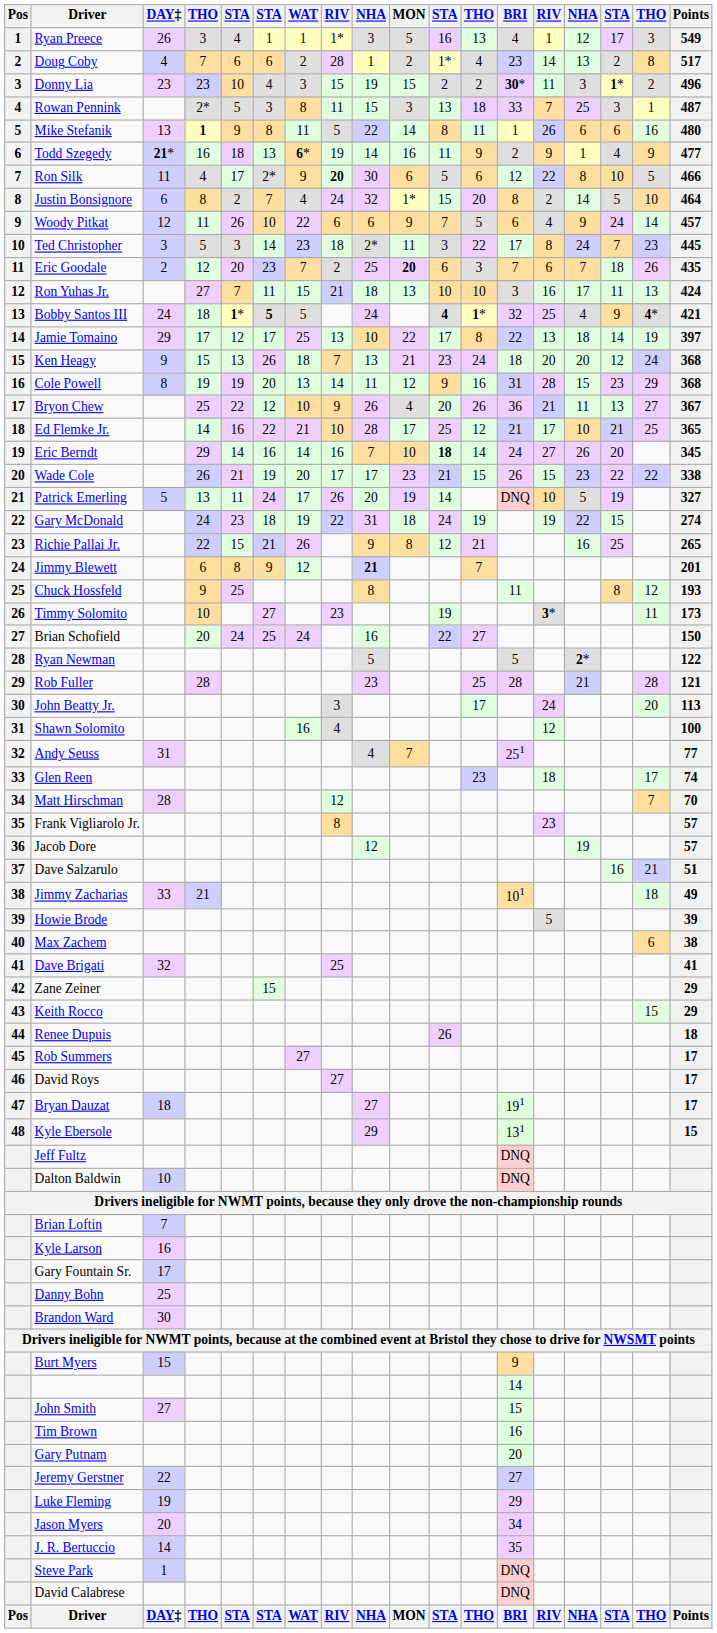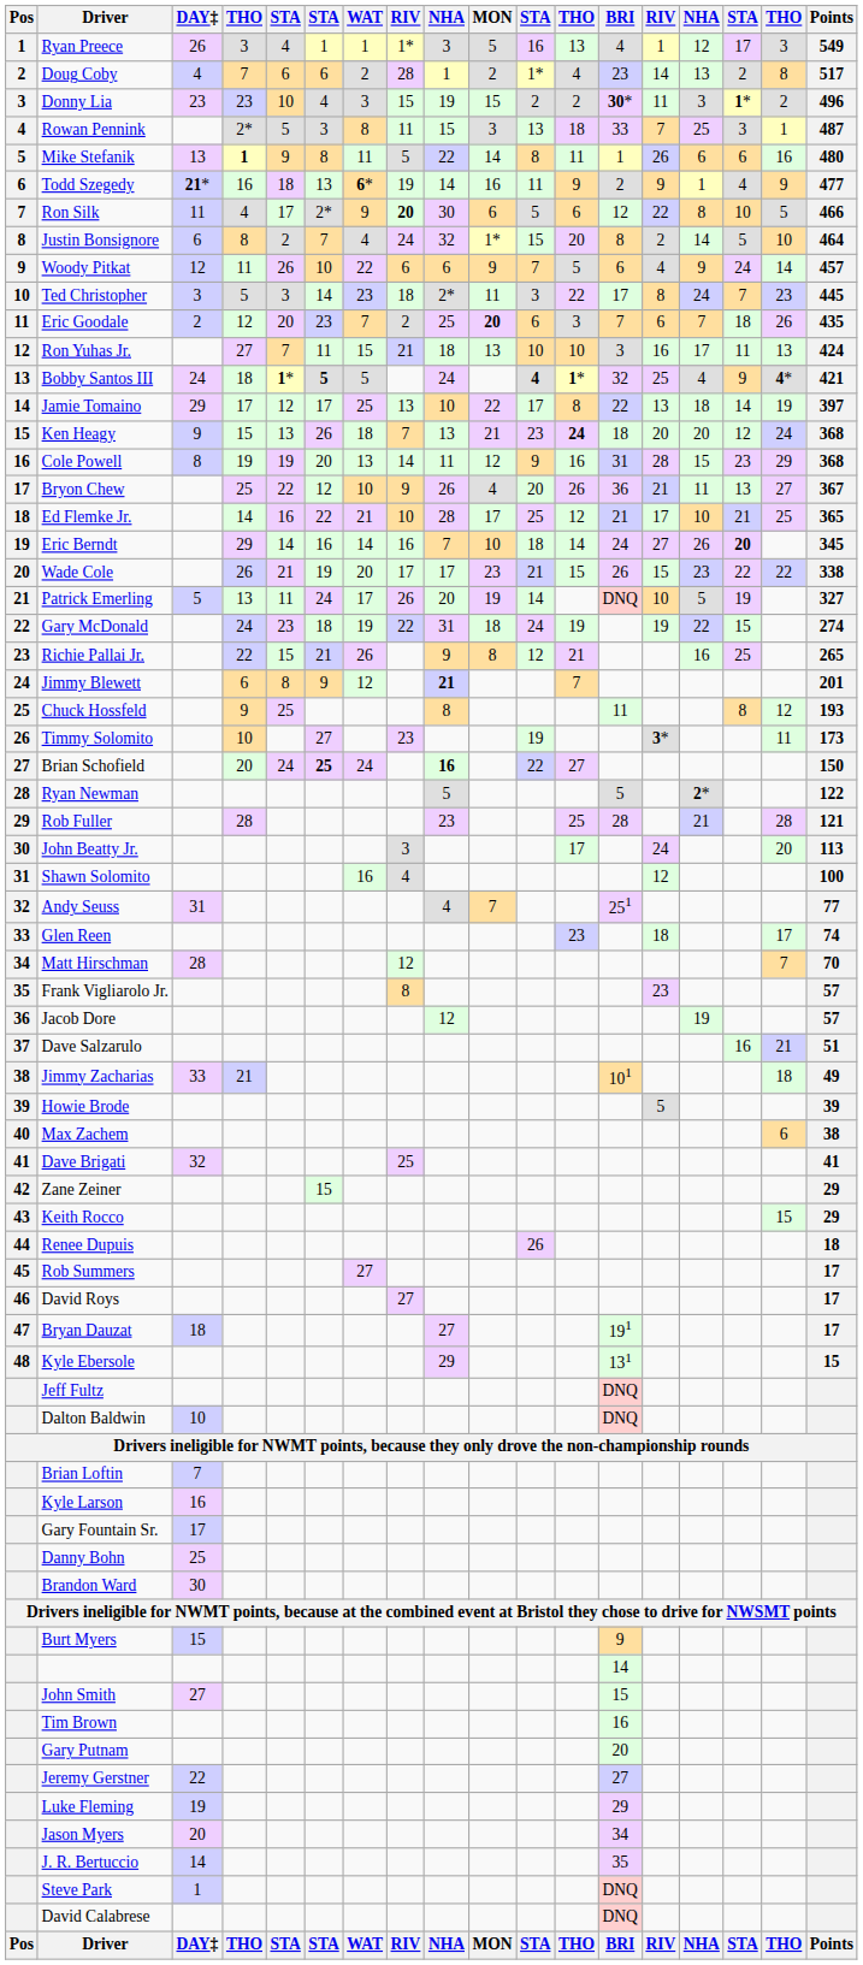Ken Heagy | column 12: normal -> bold
Eric Berndt | column 11: bold -> normal
Eric Berndt | column 16: normal -> bold
Brian Schofield | column 6: normal -> bold
Brian Schofield | column 9: normal -> bold
